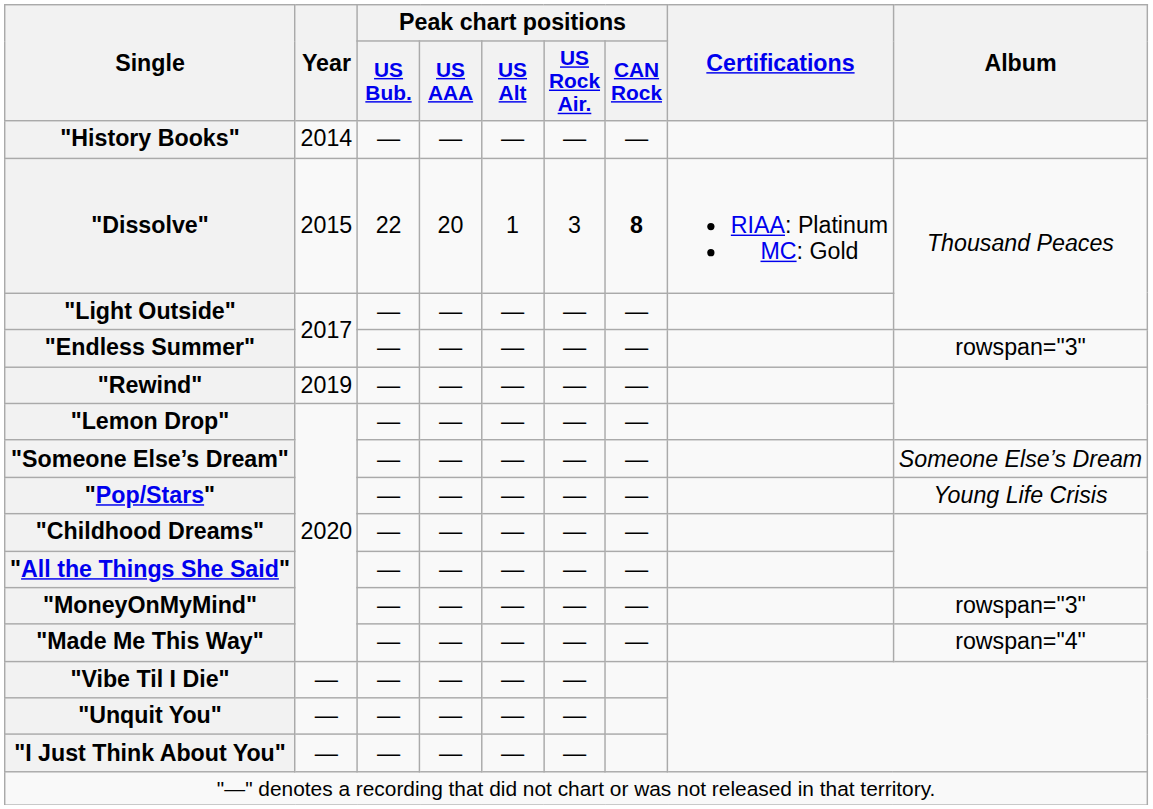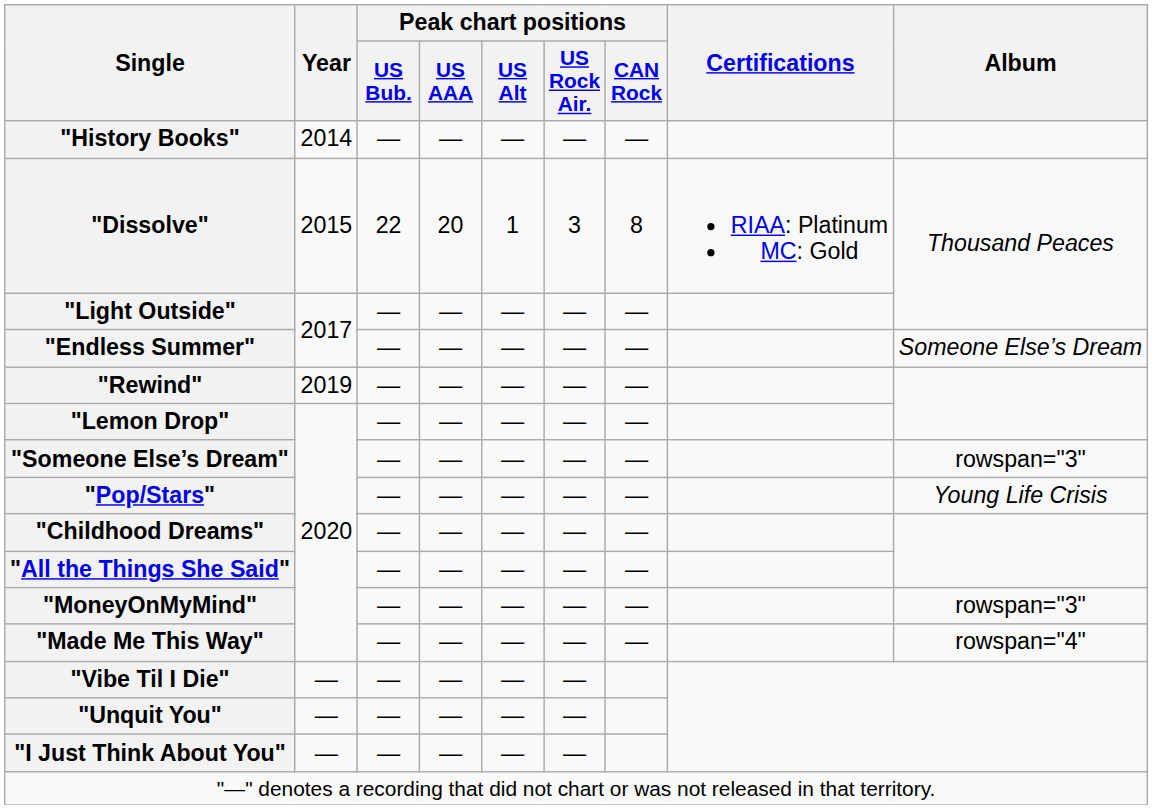"Dissolve" | Peak chart positions / CAN Rock: bold -> normal
"Endless Summer" | Album: rowspan="3" -> Someone Else’s Dream
"Someone Else’s Dream" | Album: Someone Else’s Dream -> rowspan="3"
